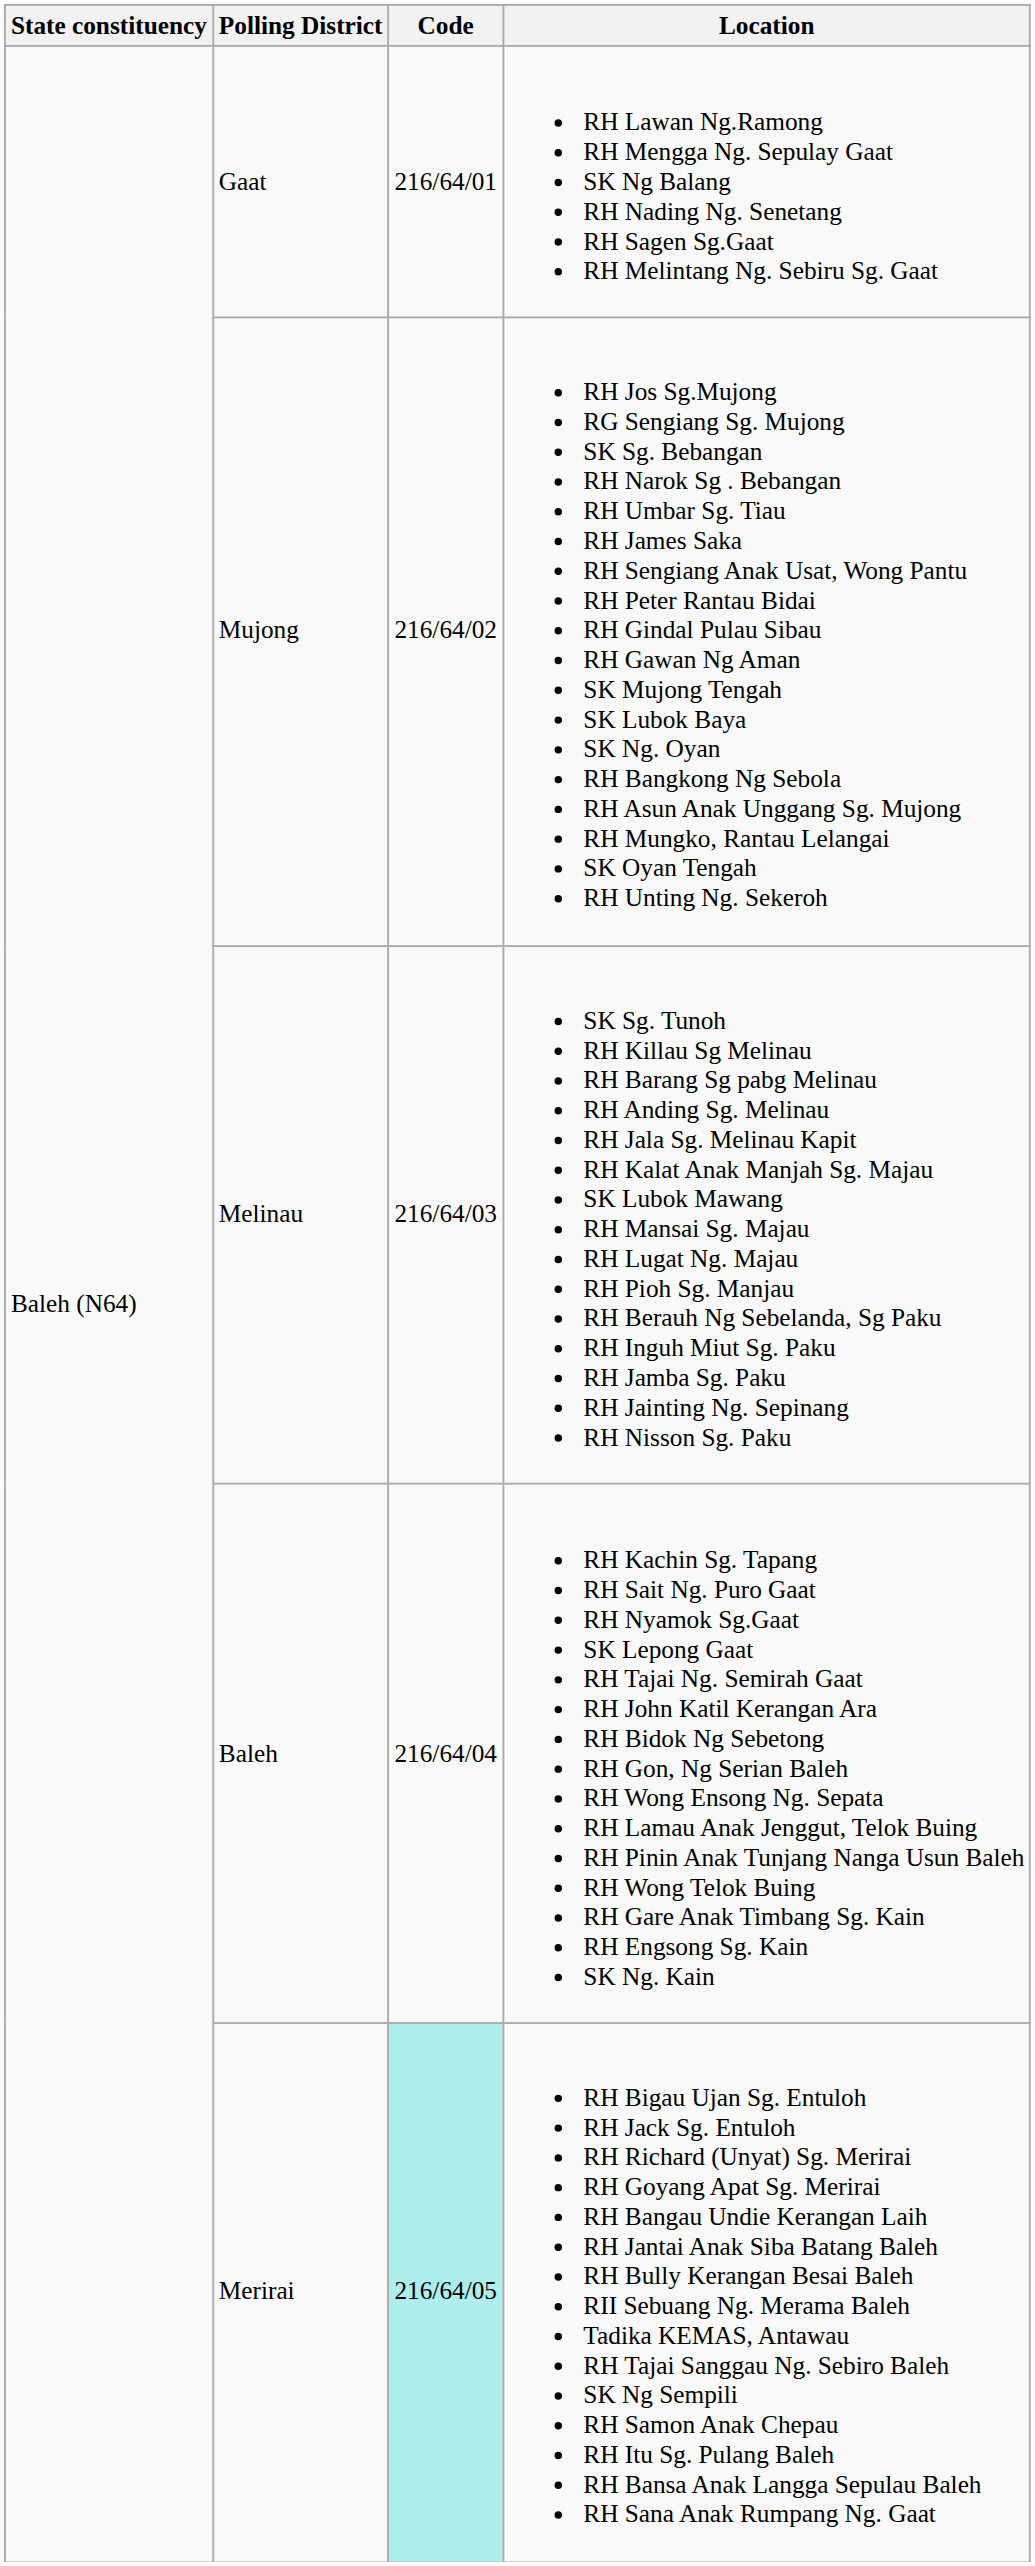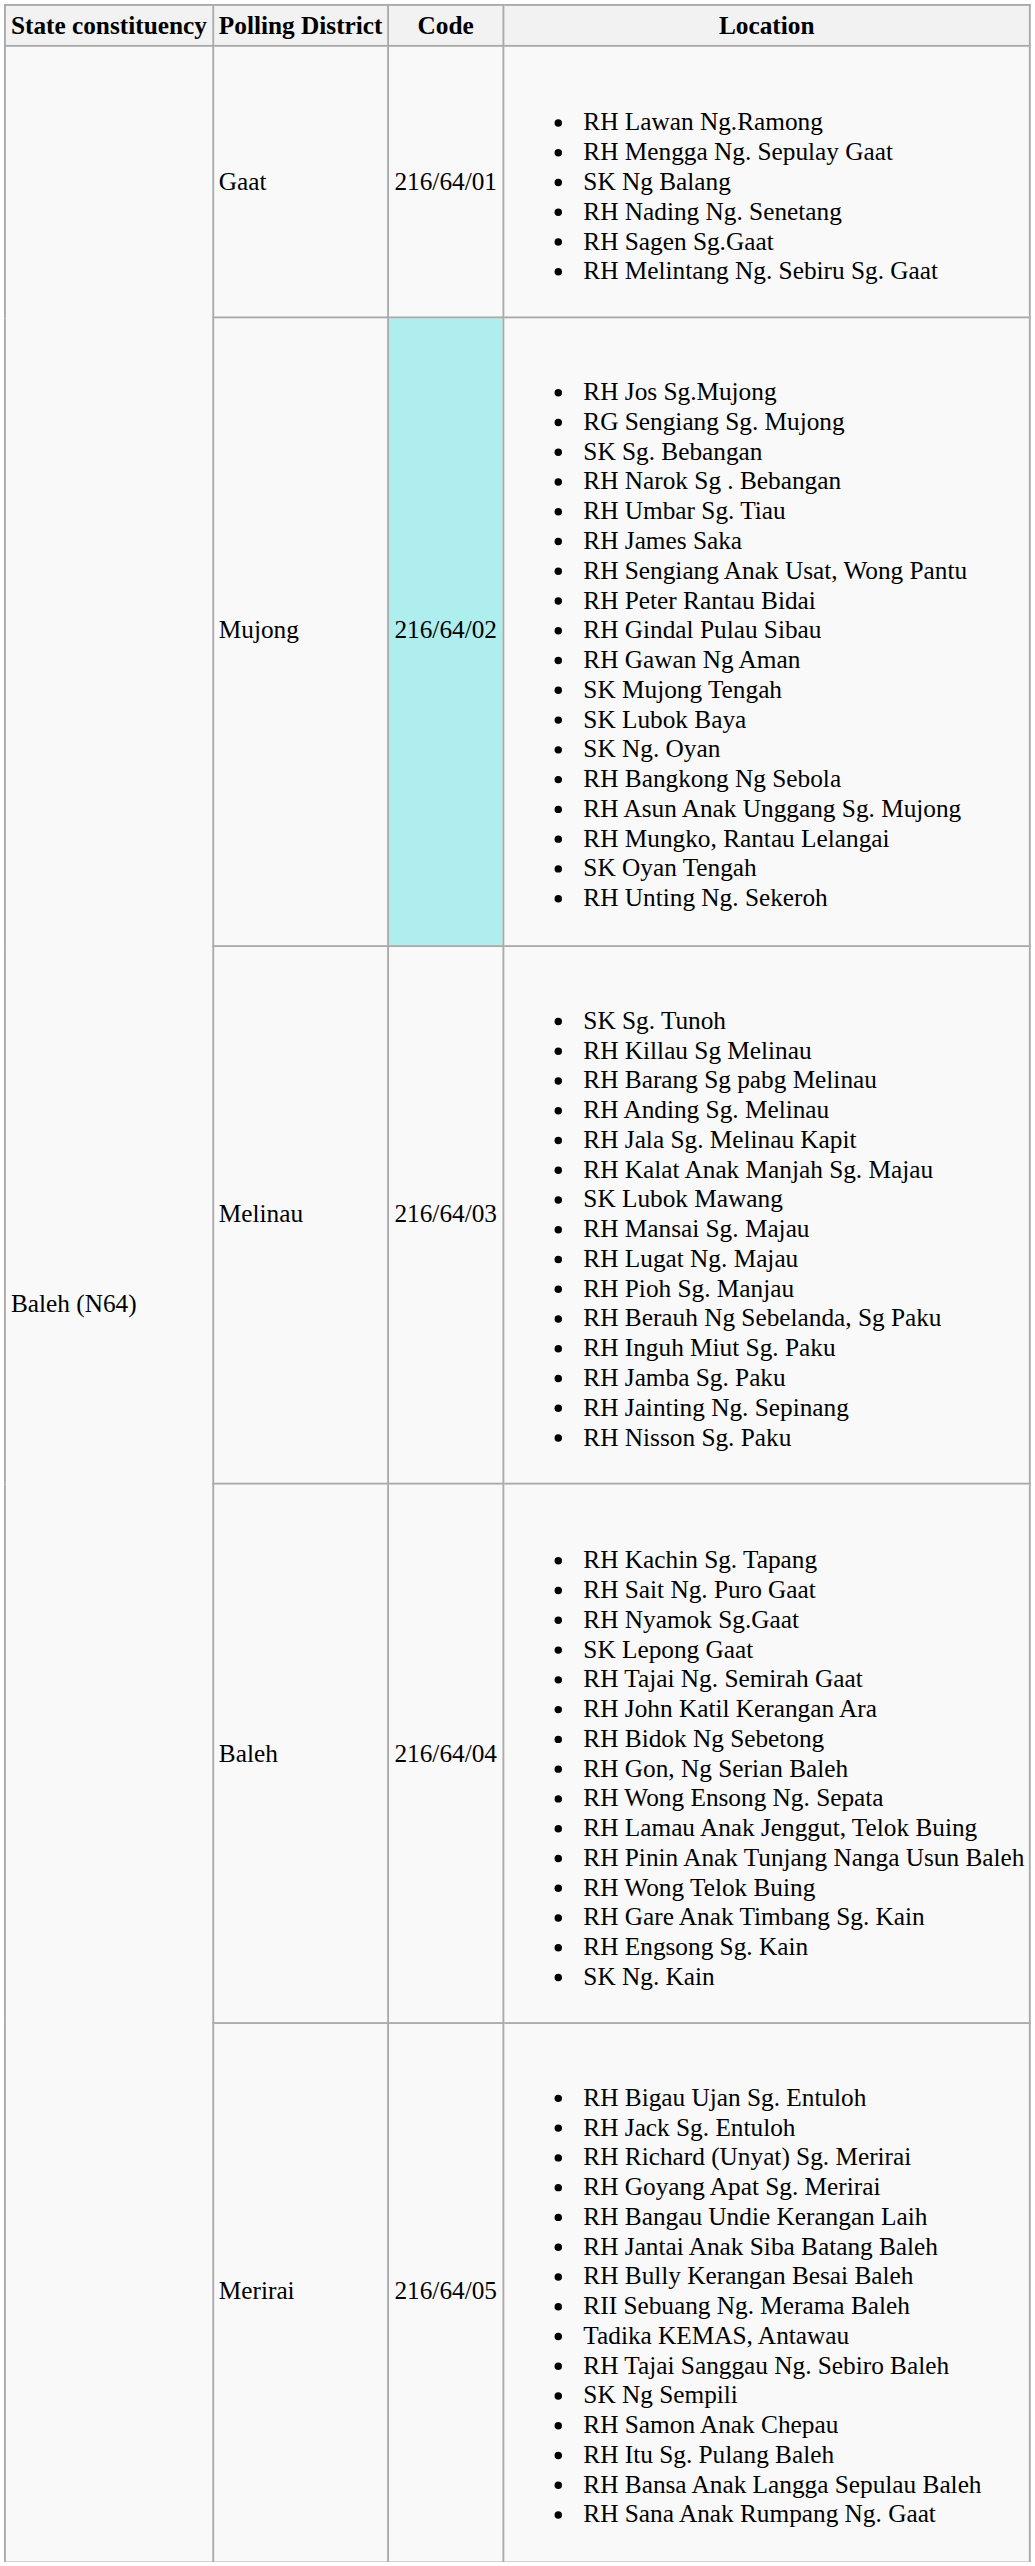Mujong | Code: no background -> paleturquoise background
Merirai | Code: paleturquoise background -> no background
